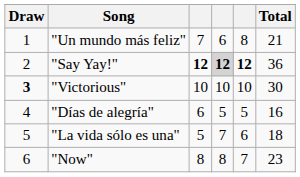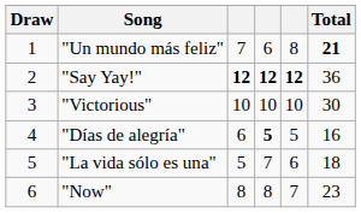"Un mundo más feliz" | Total: normal -> bold
"Say Yay!" | column 4: lightgrey background -> no background
"Victorious" | Draw: bold -> normal
"Días de alegría" | column 4: normal -> bold
